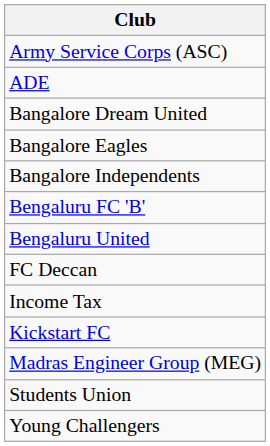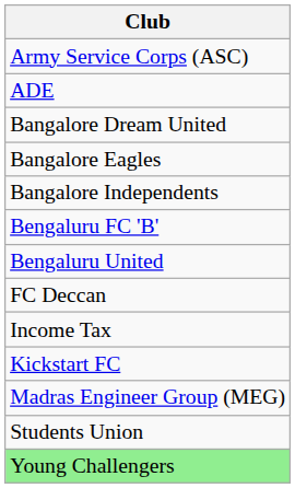row 14 | column 1: no background -> lightgreen background
